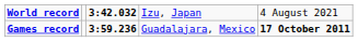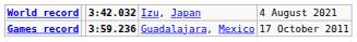Games record | column 5: bold -> normal
